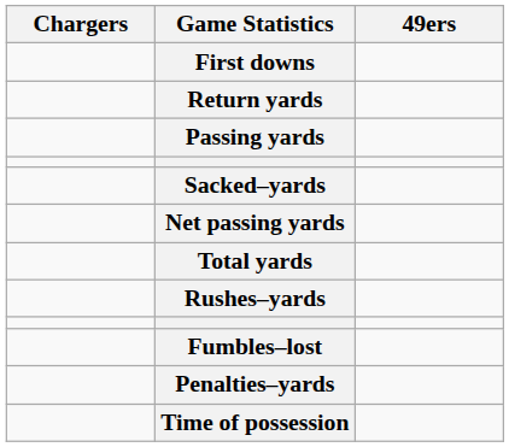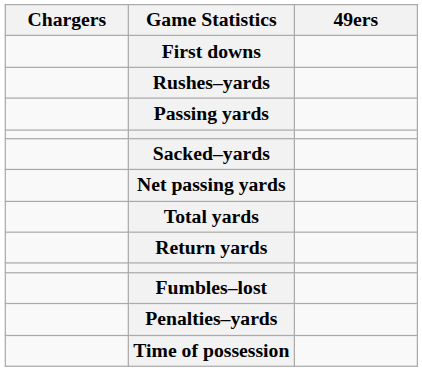rows swapped: Rushes–yards <-> Return yards
